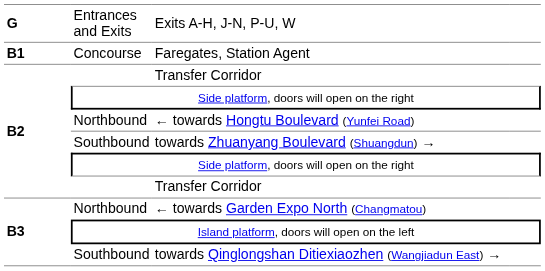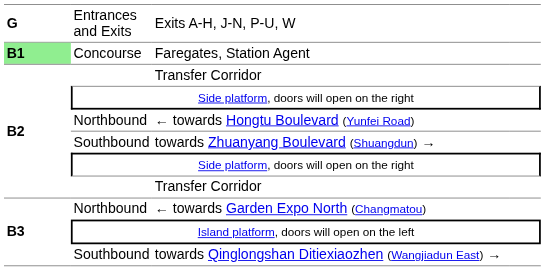Faregates, Station Agent | column 1: no background -> lightgreen background
